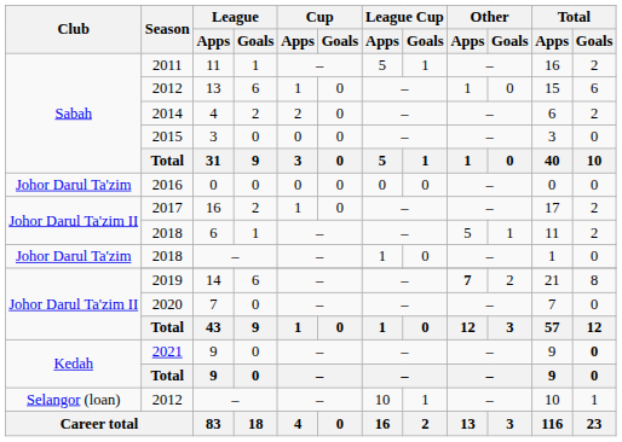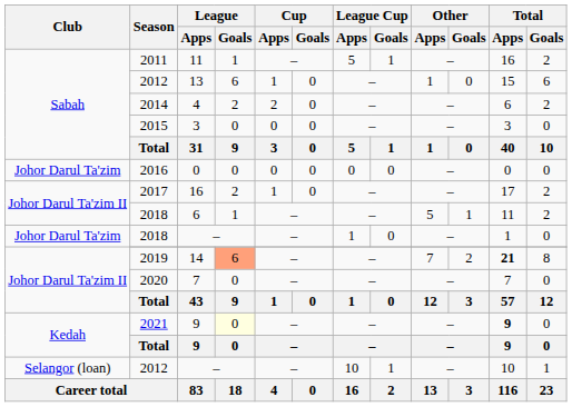14 | League / Goals: no background -> lightsalmon background
14 | Other / Apps: bold -> normal
14 | Total / Apps: normal -> bold
2021 / 9 | League / Goals: no background -> lightyellow background
2021 / 9 | Total / Apps: normal -> bold
2021 / 9 | Total / Goals: bold -> normal
